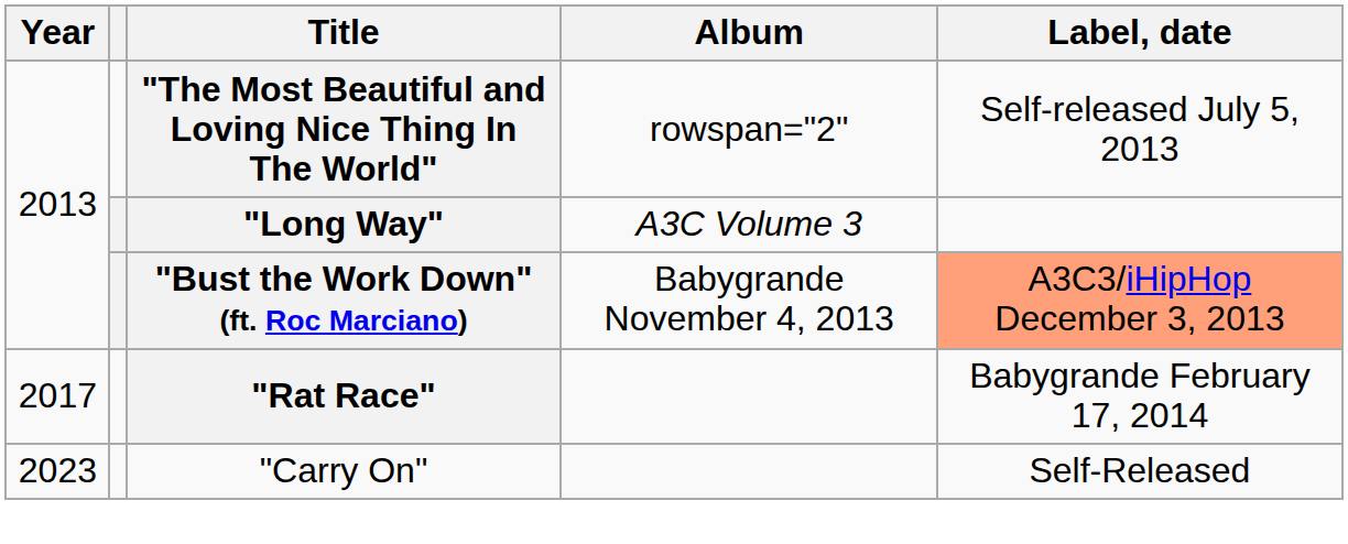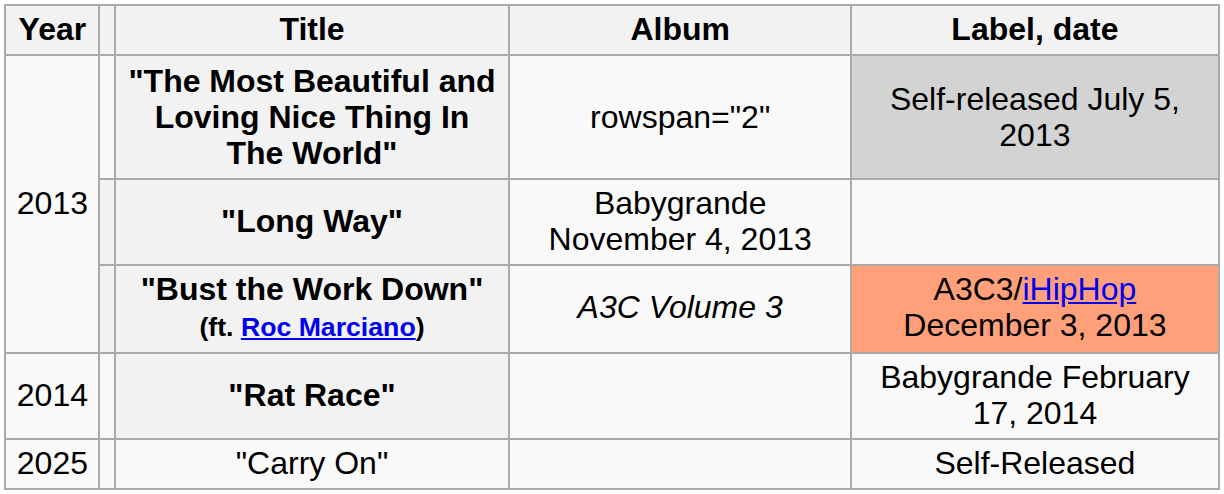"The Most Beautiful and Loving Nice Thing In The World" | Label, date: no background -> lightgrey background
"Long Way" | Album: A3C Volume 3 -> Babygrande November 4, 2013
"Bust the Work Down" (ft. Roc Marciano) | Album: Babygrande November 4, 2013 -> A3C Volume 3
"Rat Race" | Year: 2017 -> 2014
"Carry On" | Year: 2023 -> 2025
